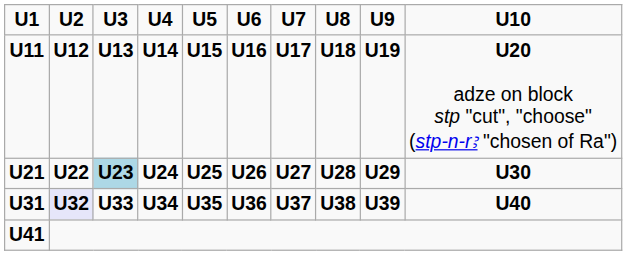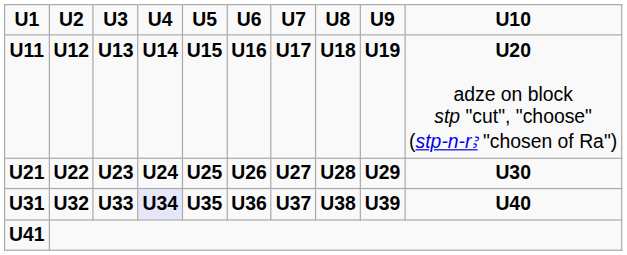U21 | column 3: lightblue background -> no background
U31 | column 2: lavender background -> no background
U31 | column 4: no background -> lavender background
